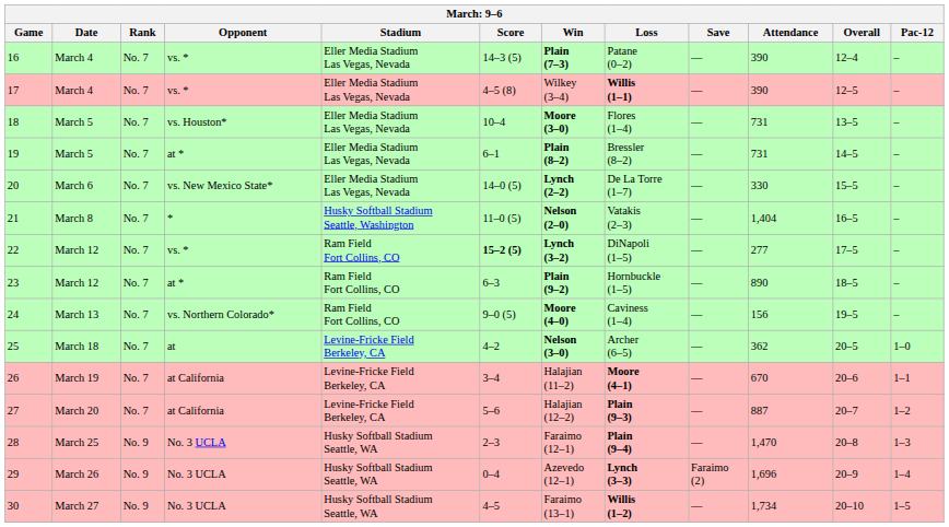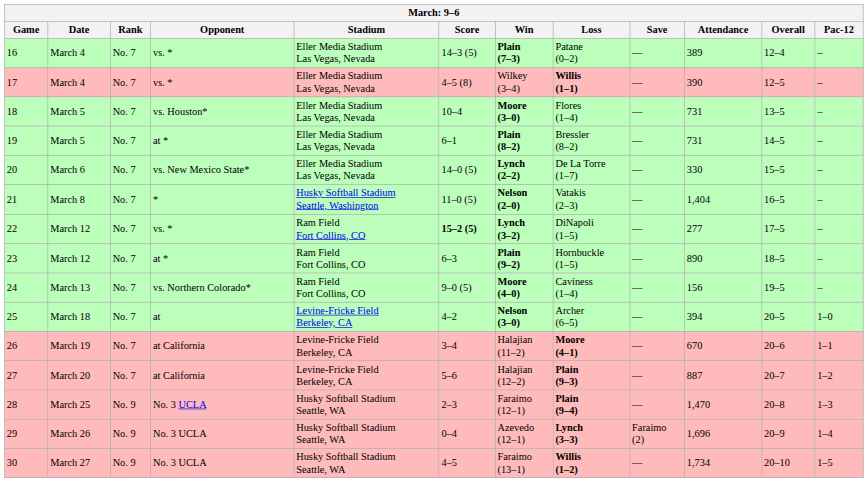16 | Attendance: 390 -> 389
25 | Attendance: 362 -> 394
